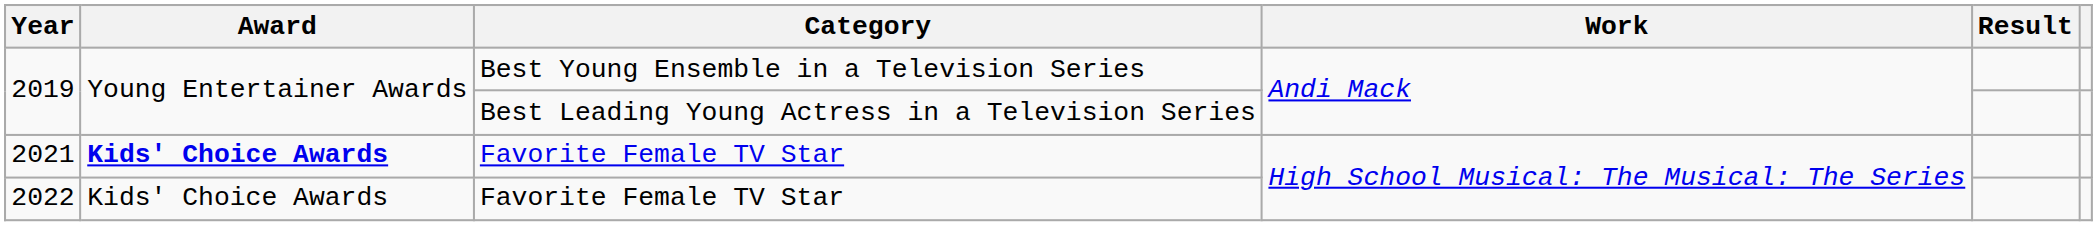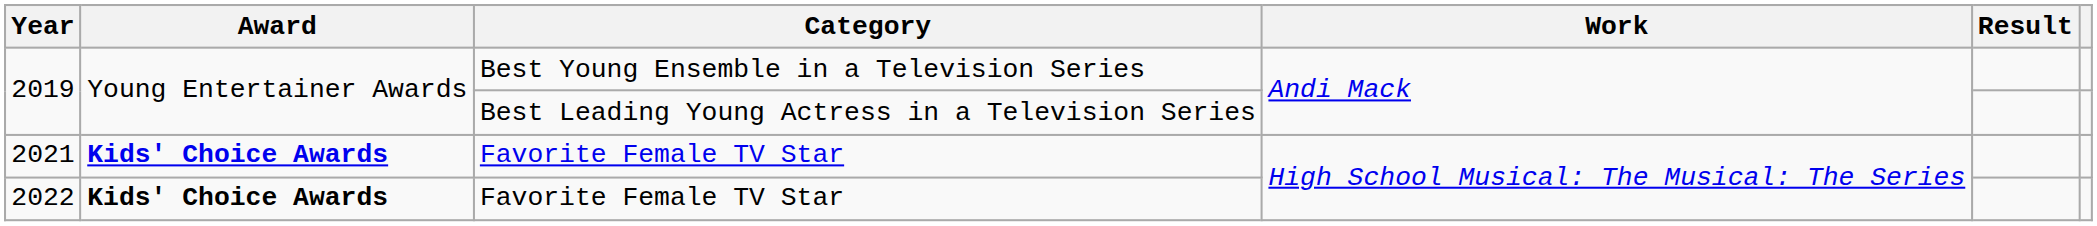2022 | Award: normal -> bold
